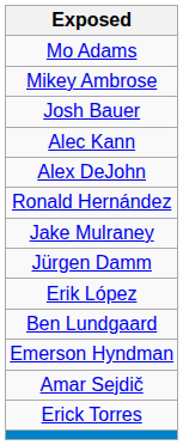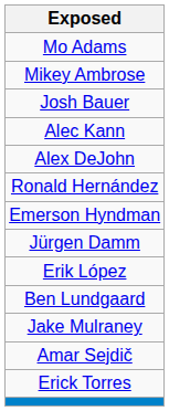row 8 | column 1: Jake Mulraney -> Emerson Hyndman
row 12 | column 1: Emerson Hyndman -> Jake Mulraney
